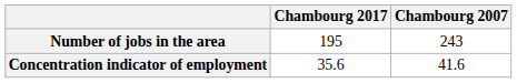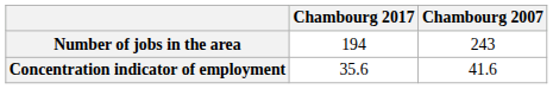Number of jobs in the area | Chambourg 2017: 195 -> 194
